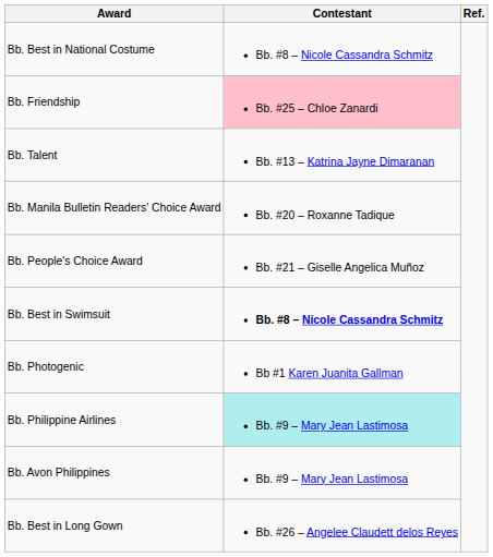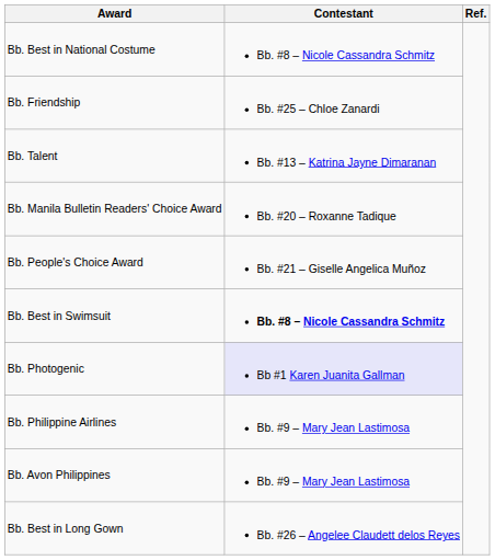Bb. Friendship | Contestant: pink background -> no background
Bb. Photogenic | Contestant: no background -> lavender background
Bb. Philippine Airlines | Contestant: paleturquoise background -> no background
